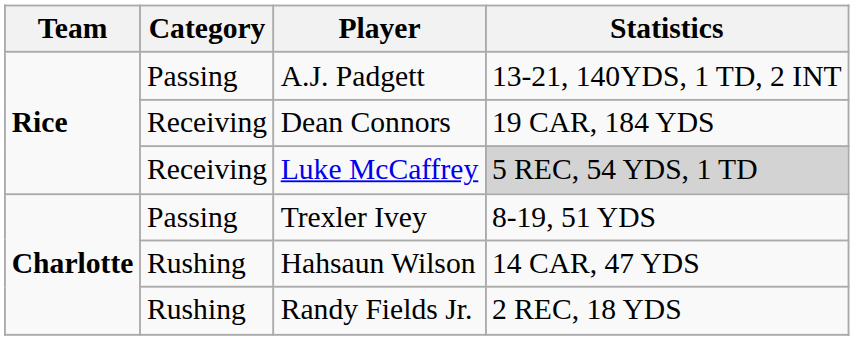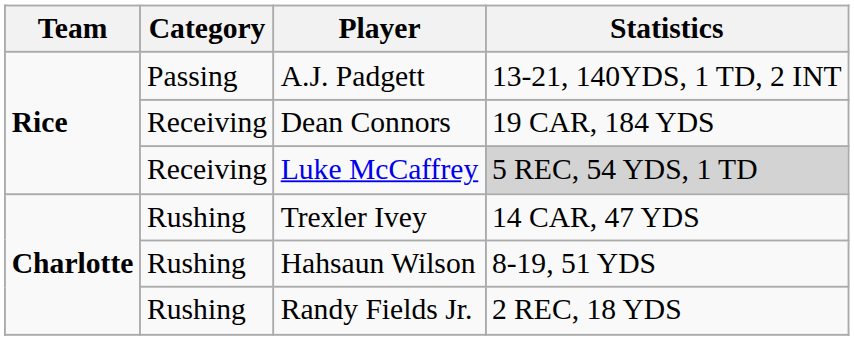Trexler Ivey | Category: Passing -> Rushing
Trexler Ivey | Statistics: 8-19, 51 YDS -> 14 CAR, 47 YDS
Hahsaun Wilson | Statistics: 14 CAR, 47 YDS -> 8-19, 51 YDS
